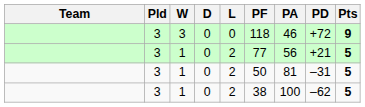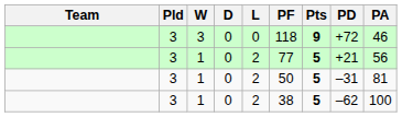columns swapped: PA <-> Pts
